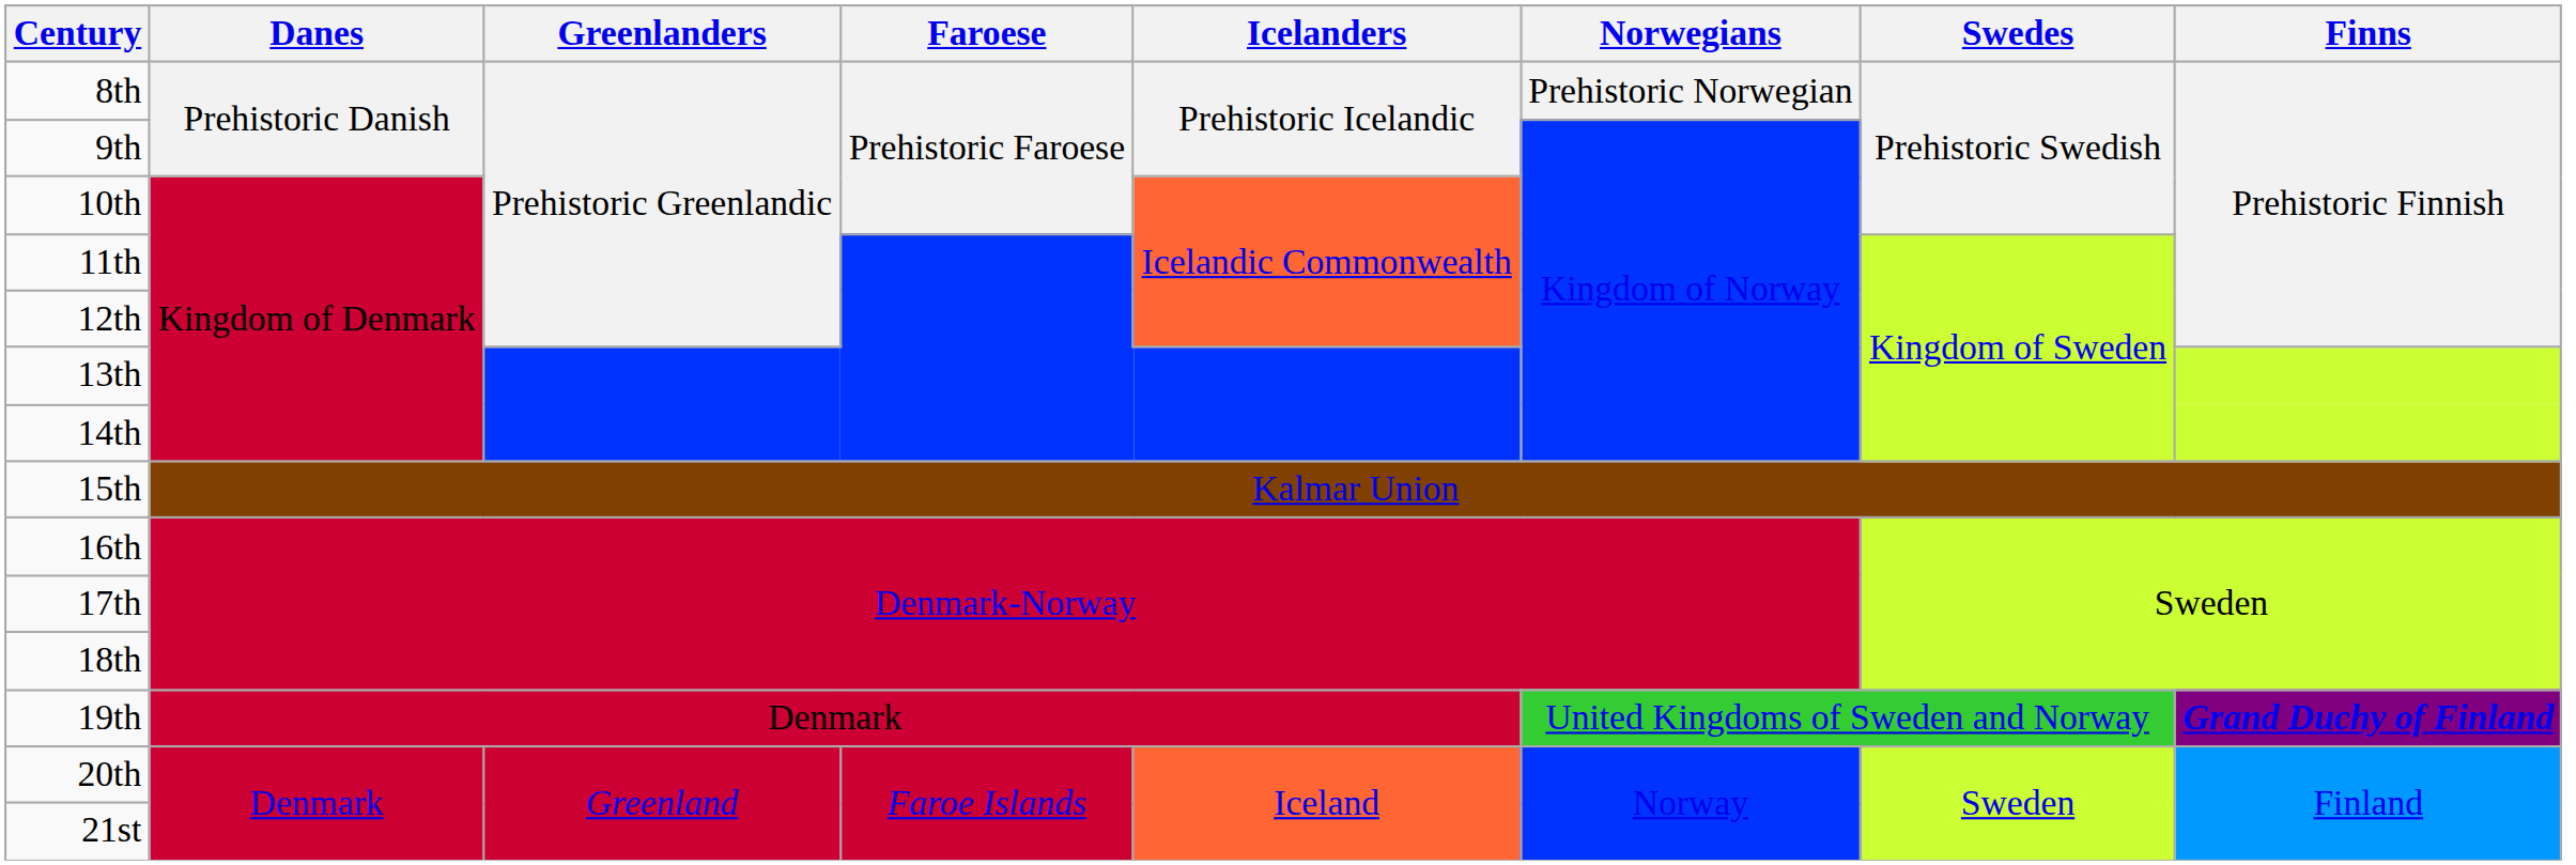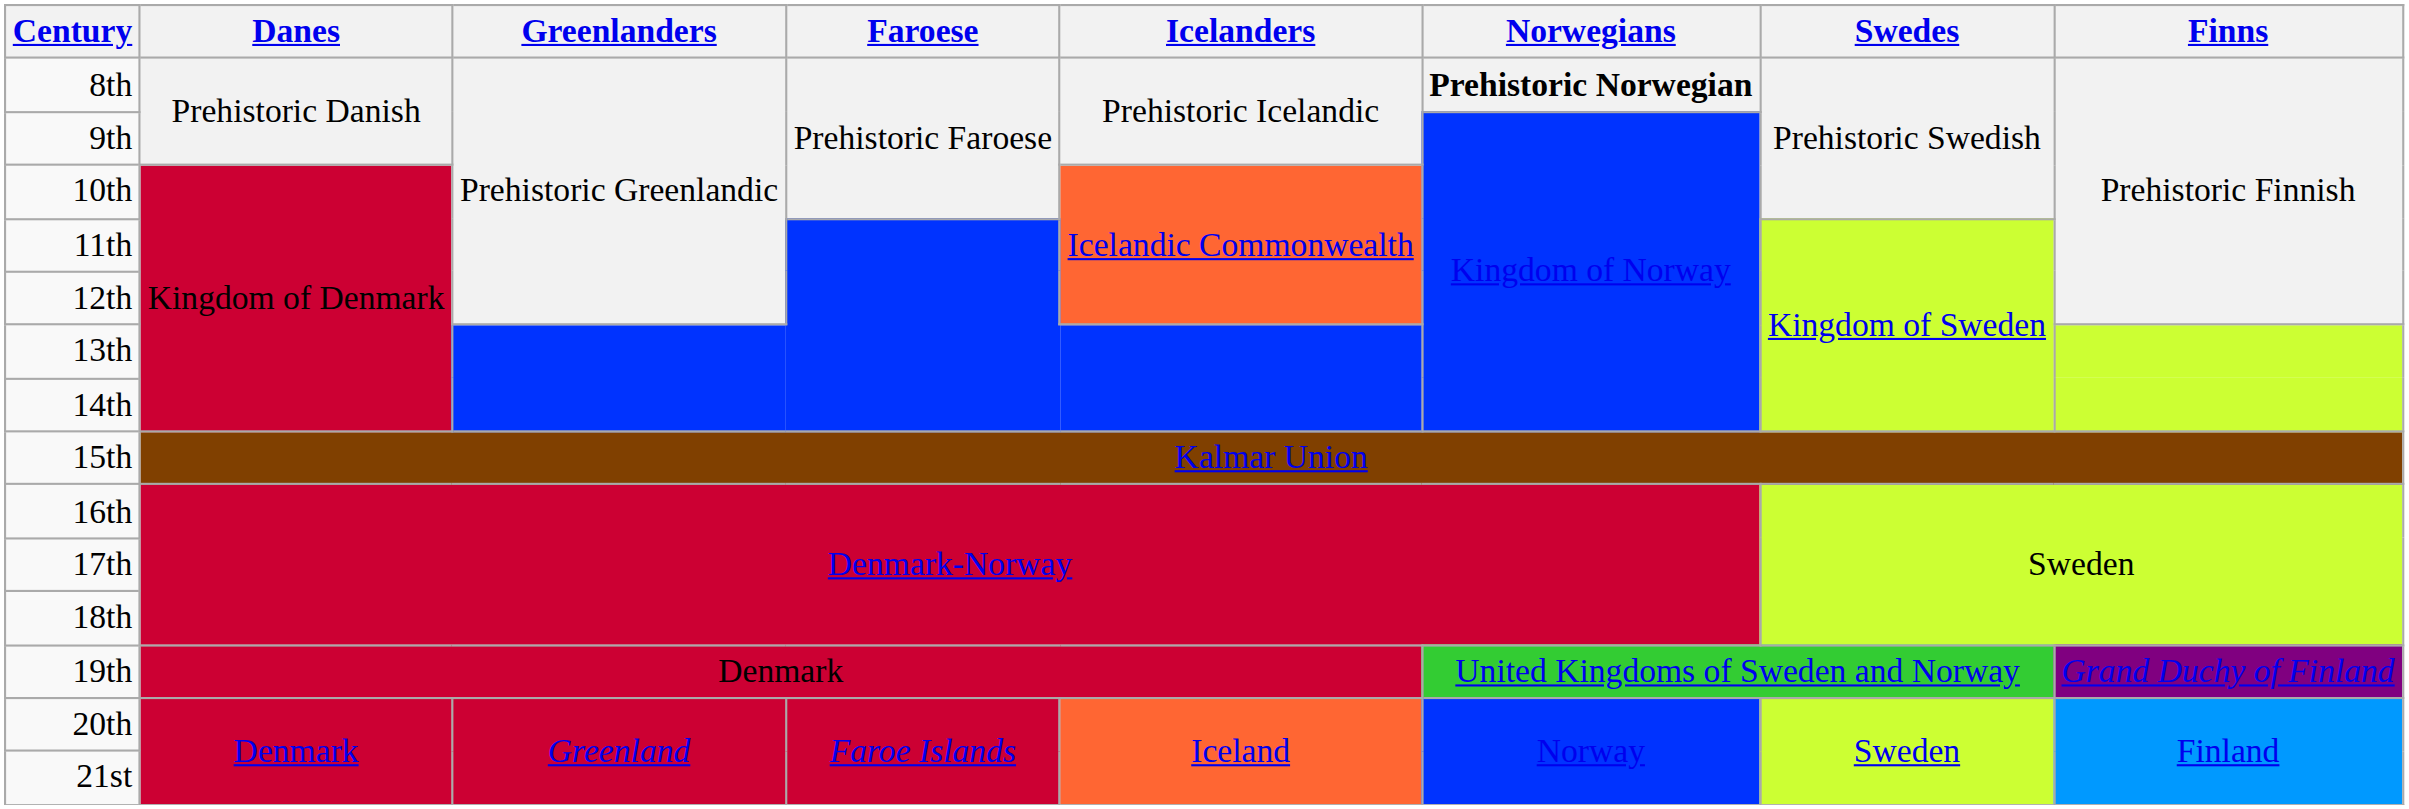8th | Norwegians: normal -> bold
19th | Finns: bold -> normal
